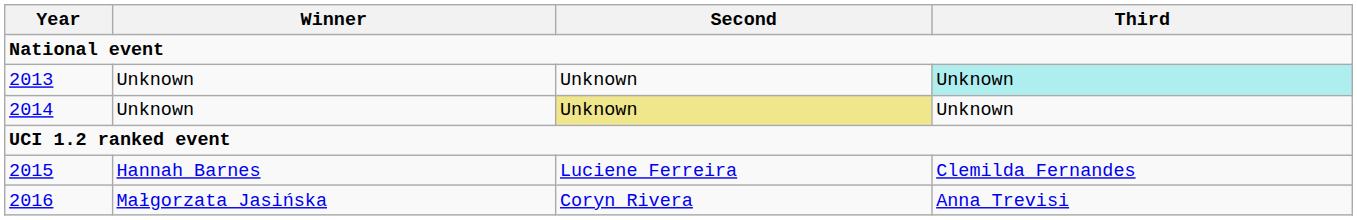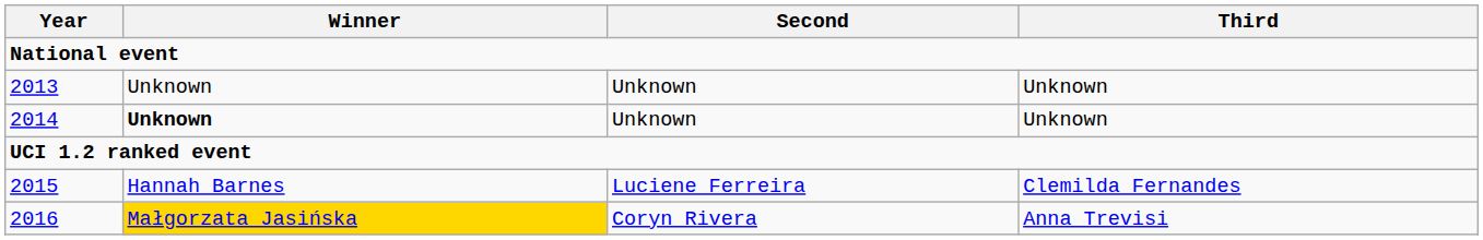2013 | Third: paleturquoise background -> no background
2014 | Winner: normal -> bold
2014 | Second: khaki background -> no background
2016 | Winner: no background -> gold background
